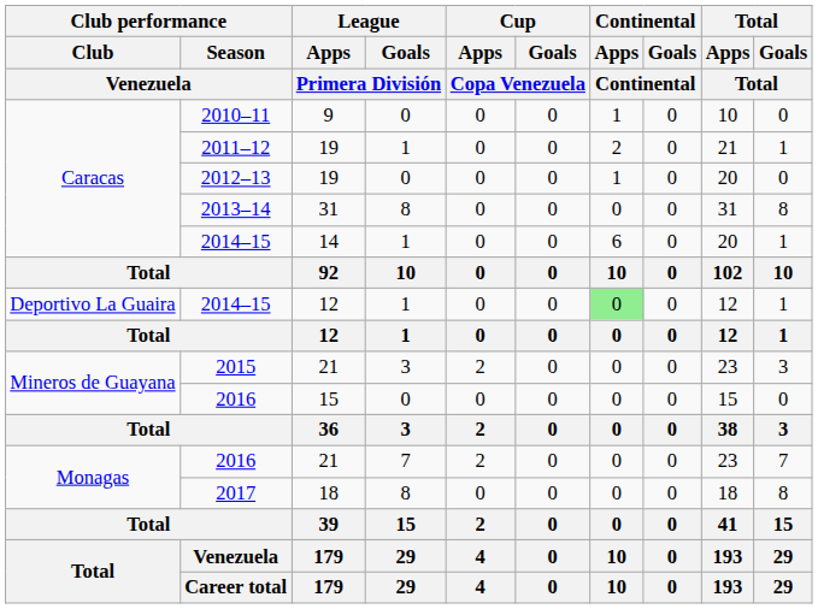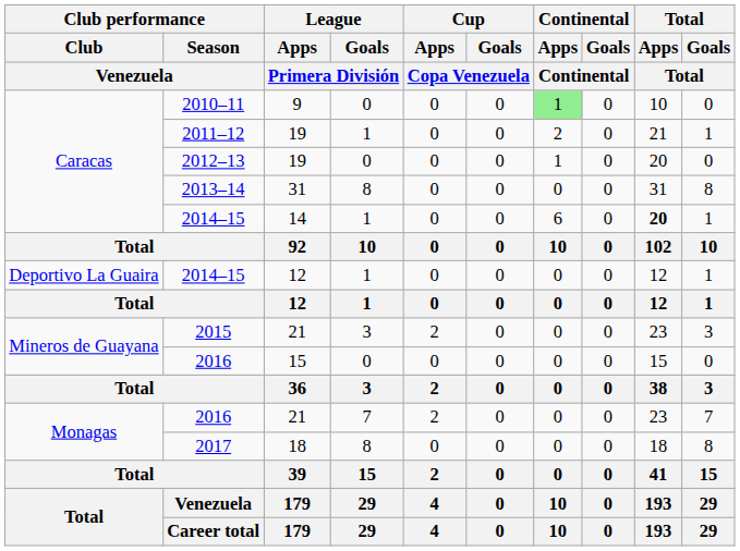2010–11 | Continental / Apps / Continental: no background -> lightgreen background
2014–15 / 14 | Total / Apps / Total: normal -> bold
2014–15 / 12 | Continental / Apps / Continental: lightgreen background -> no background
